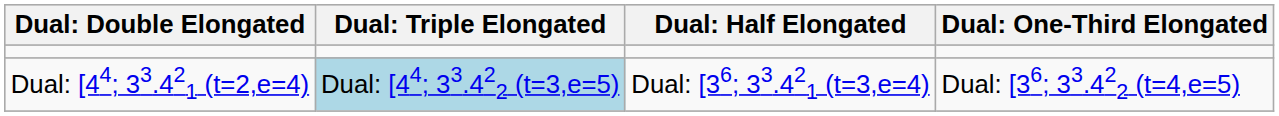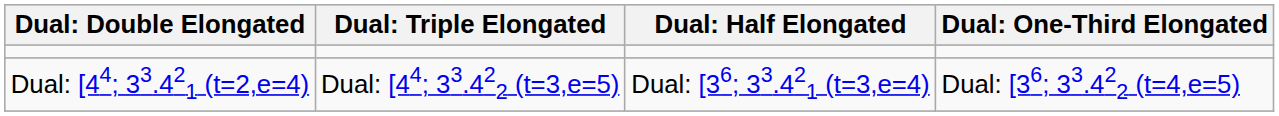Dual: [44; 33.421 (t=2,e=4) | column 2: lightblue background -> no background
